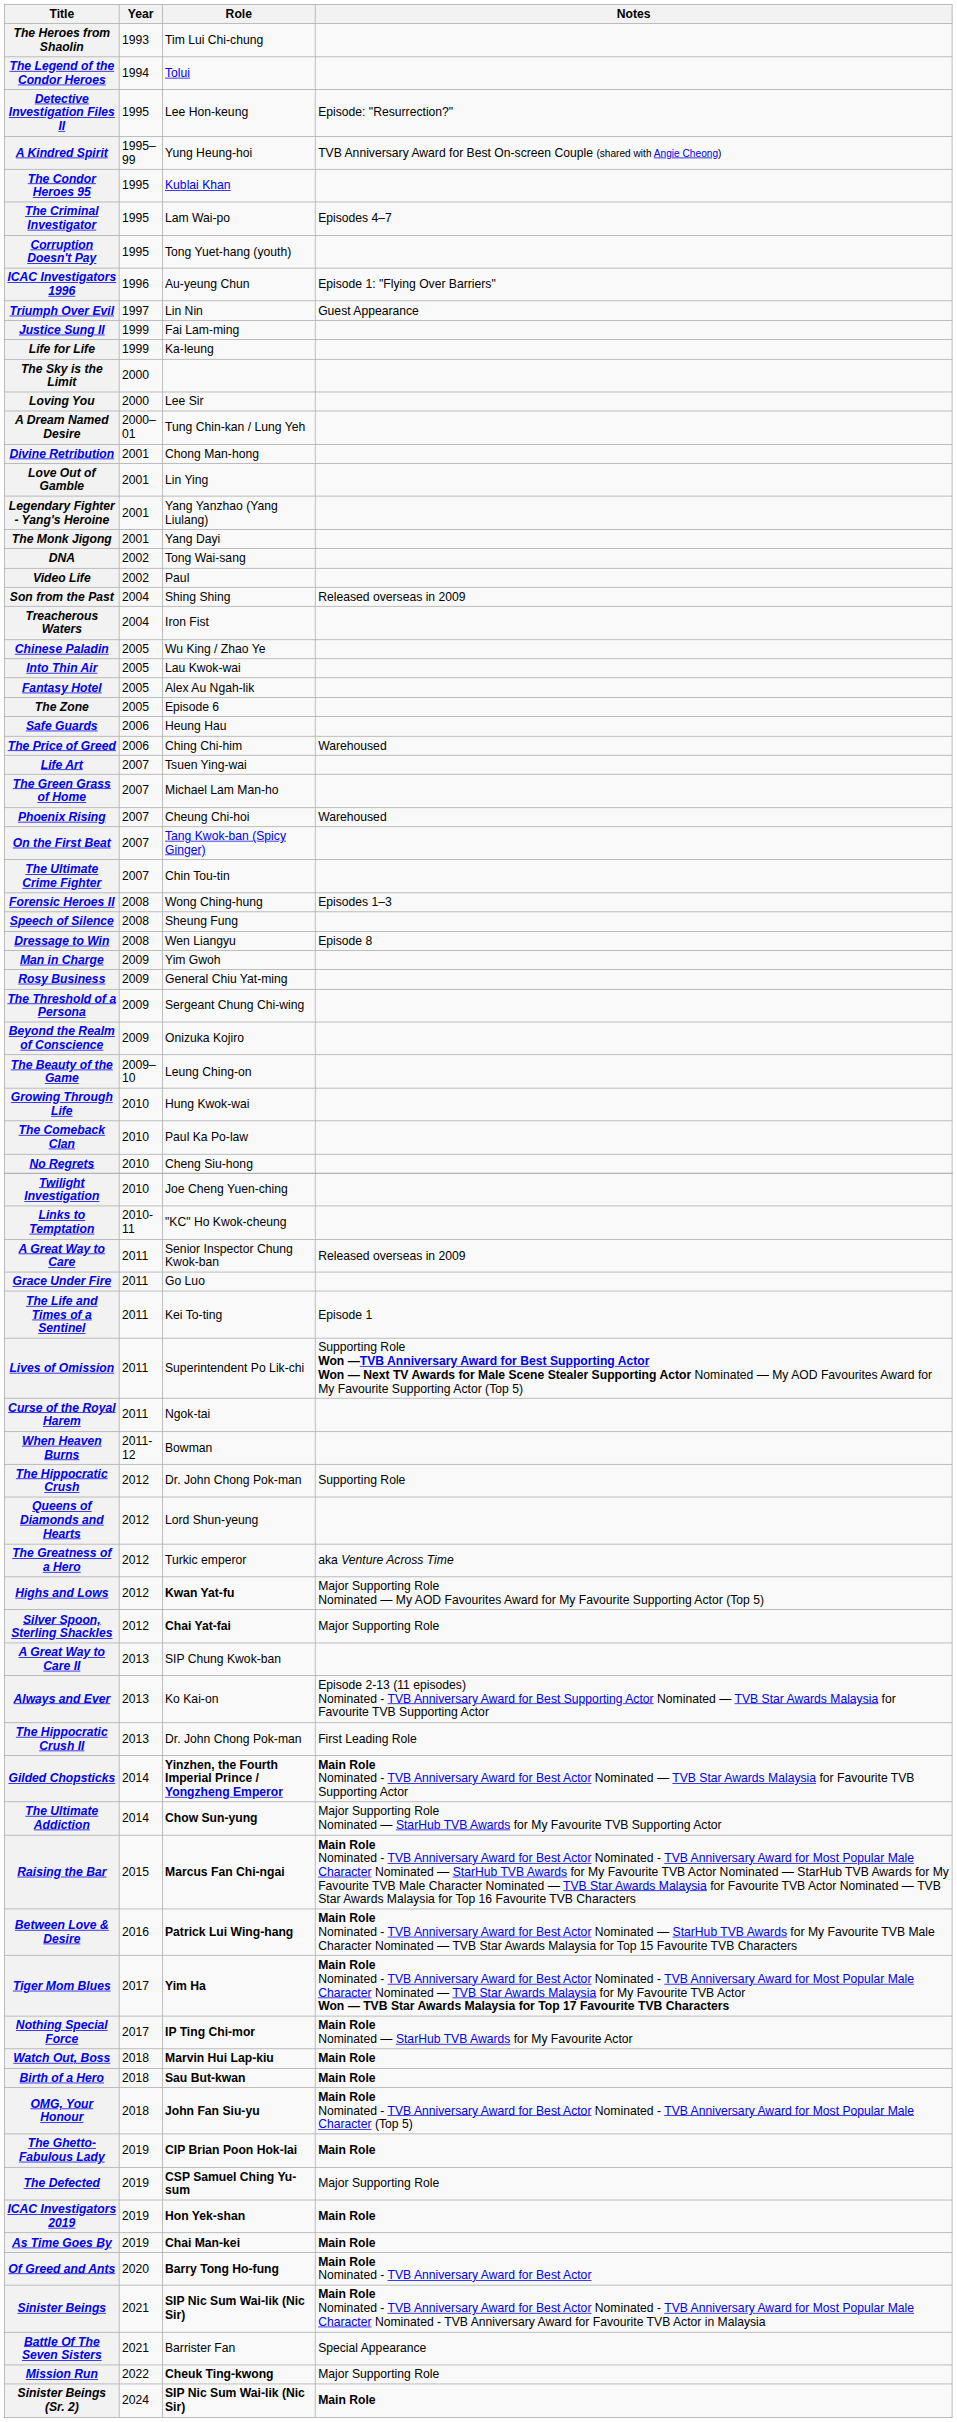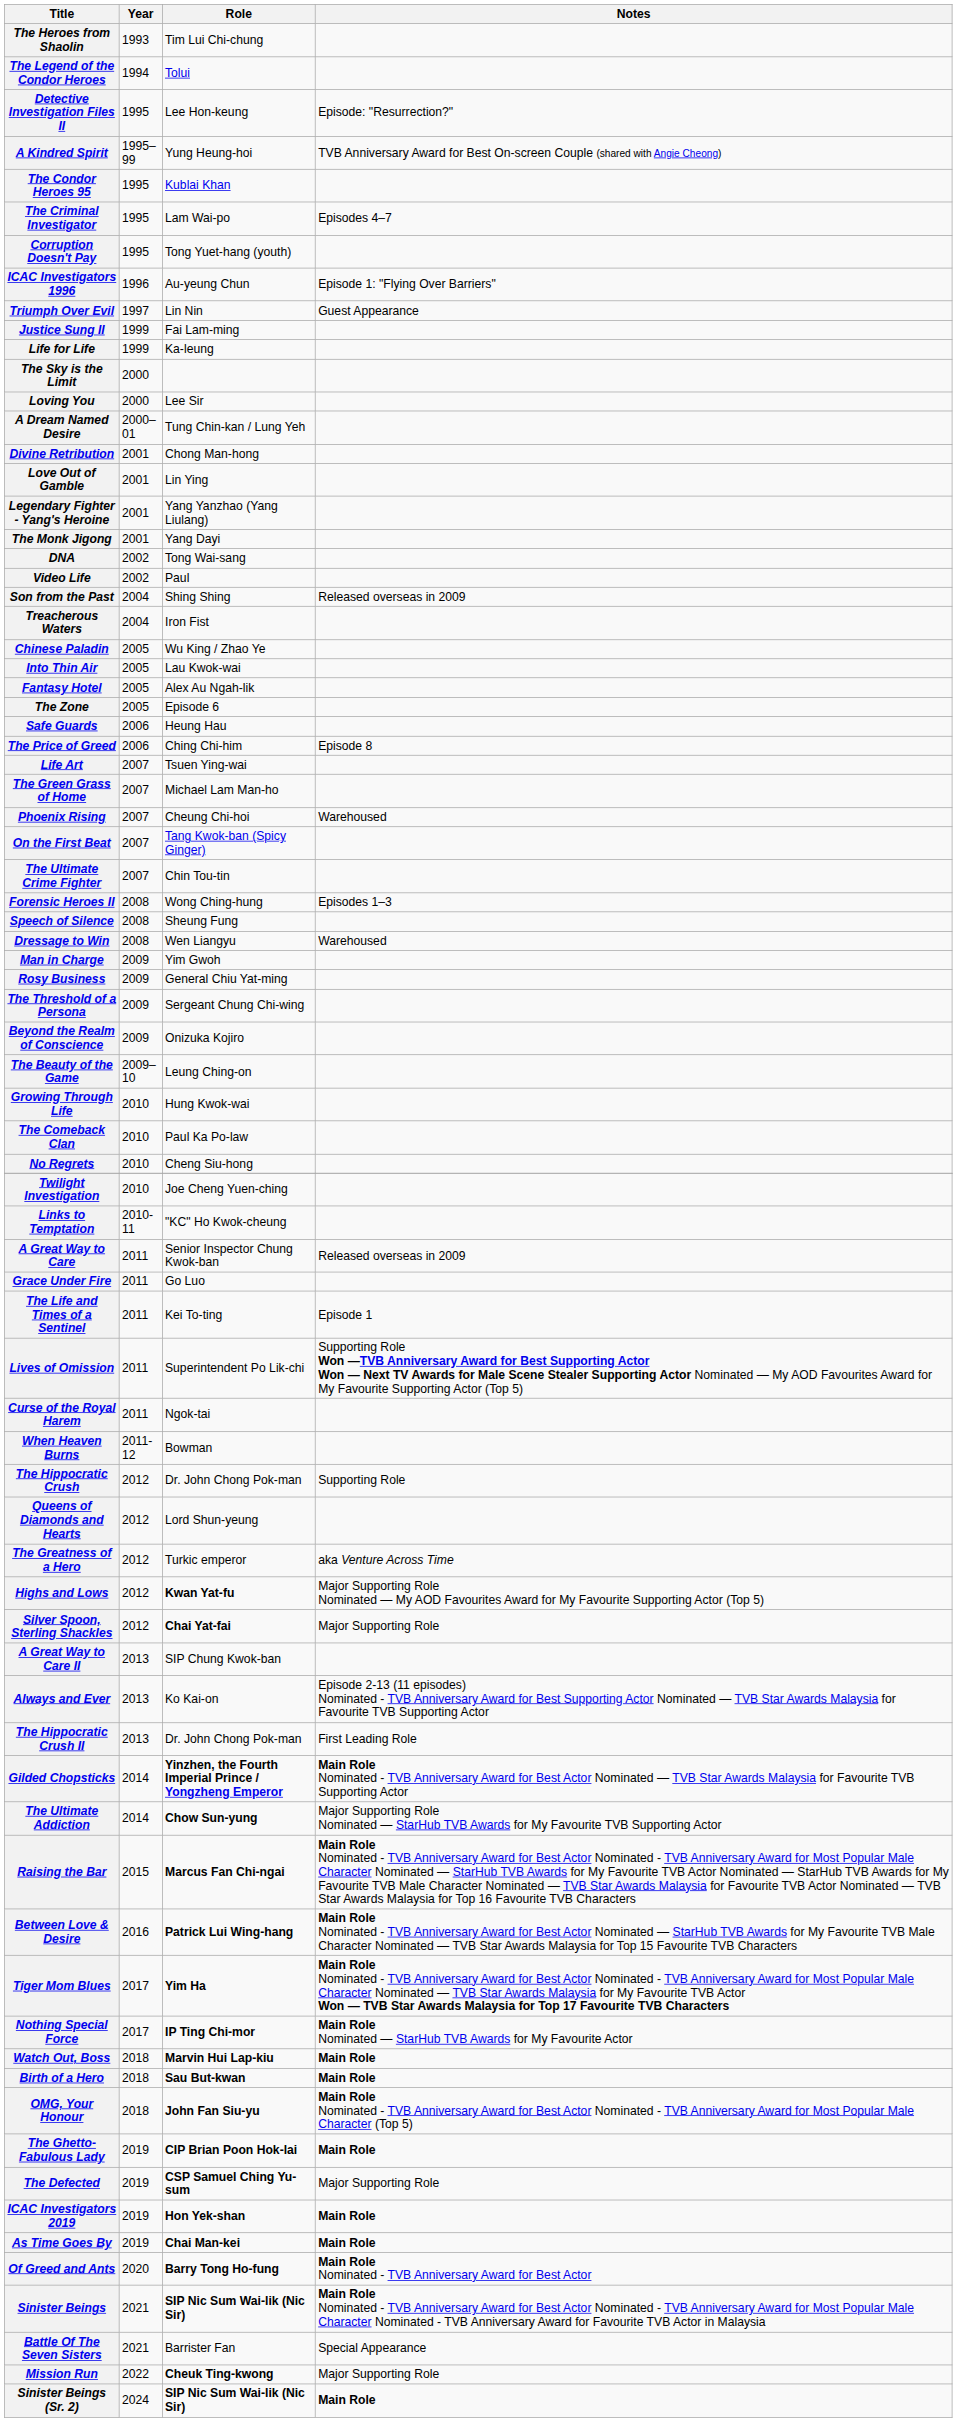The Price of Greed | Notes: Warehoused -> Episode 8
Dressage to Win | Notes: Episode 8 -> Warehoused
